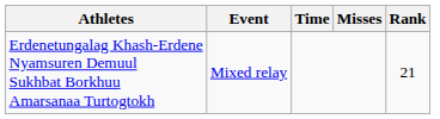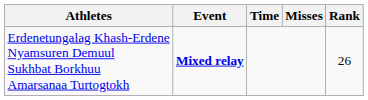row 2 | Event: normal -> bold
row 2 | Rank: 21 -> 26
